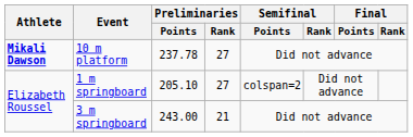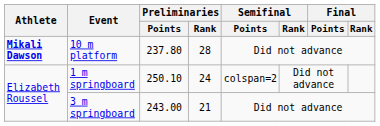10 m platform | Preliminaries / Points: 237.78 -> 237.80
10 m platform | Preliminaries / Rank: 27 -> 28
1 m springboard | Preliminaries / Points: 205.10 -> 250.10
1 m springboard | Preliminaries / Rank: 27 -> 24
